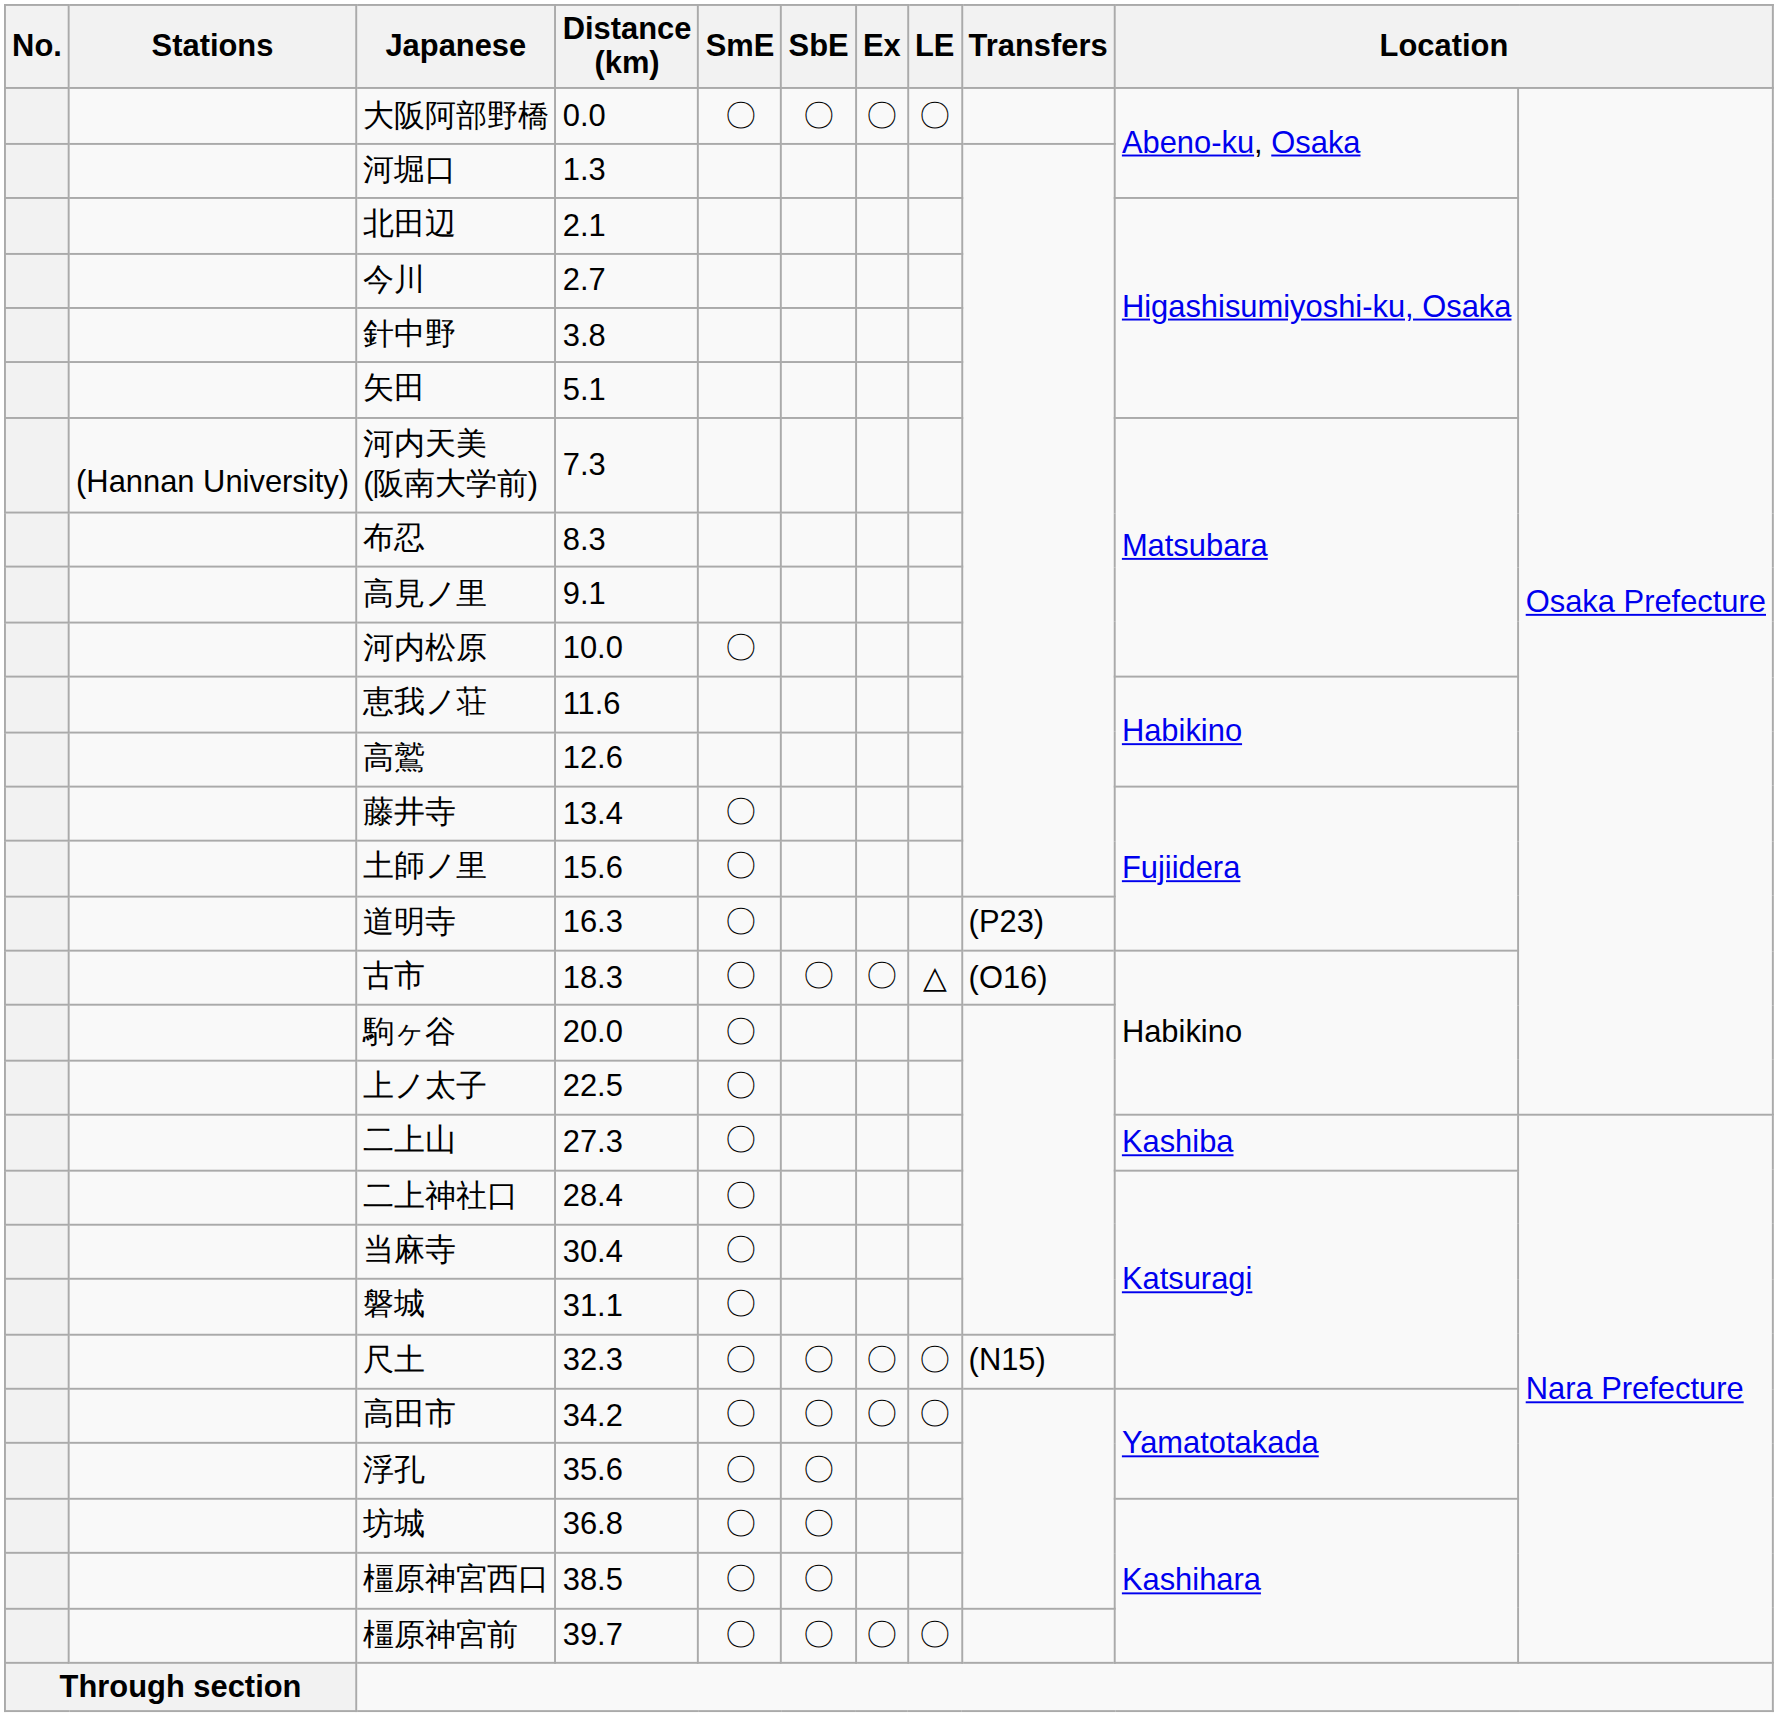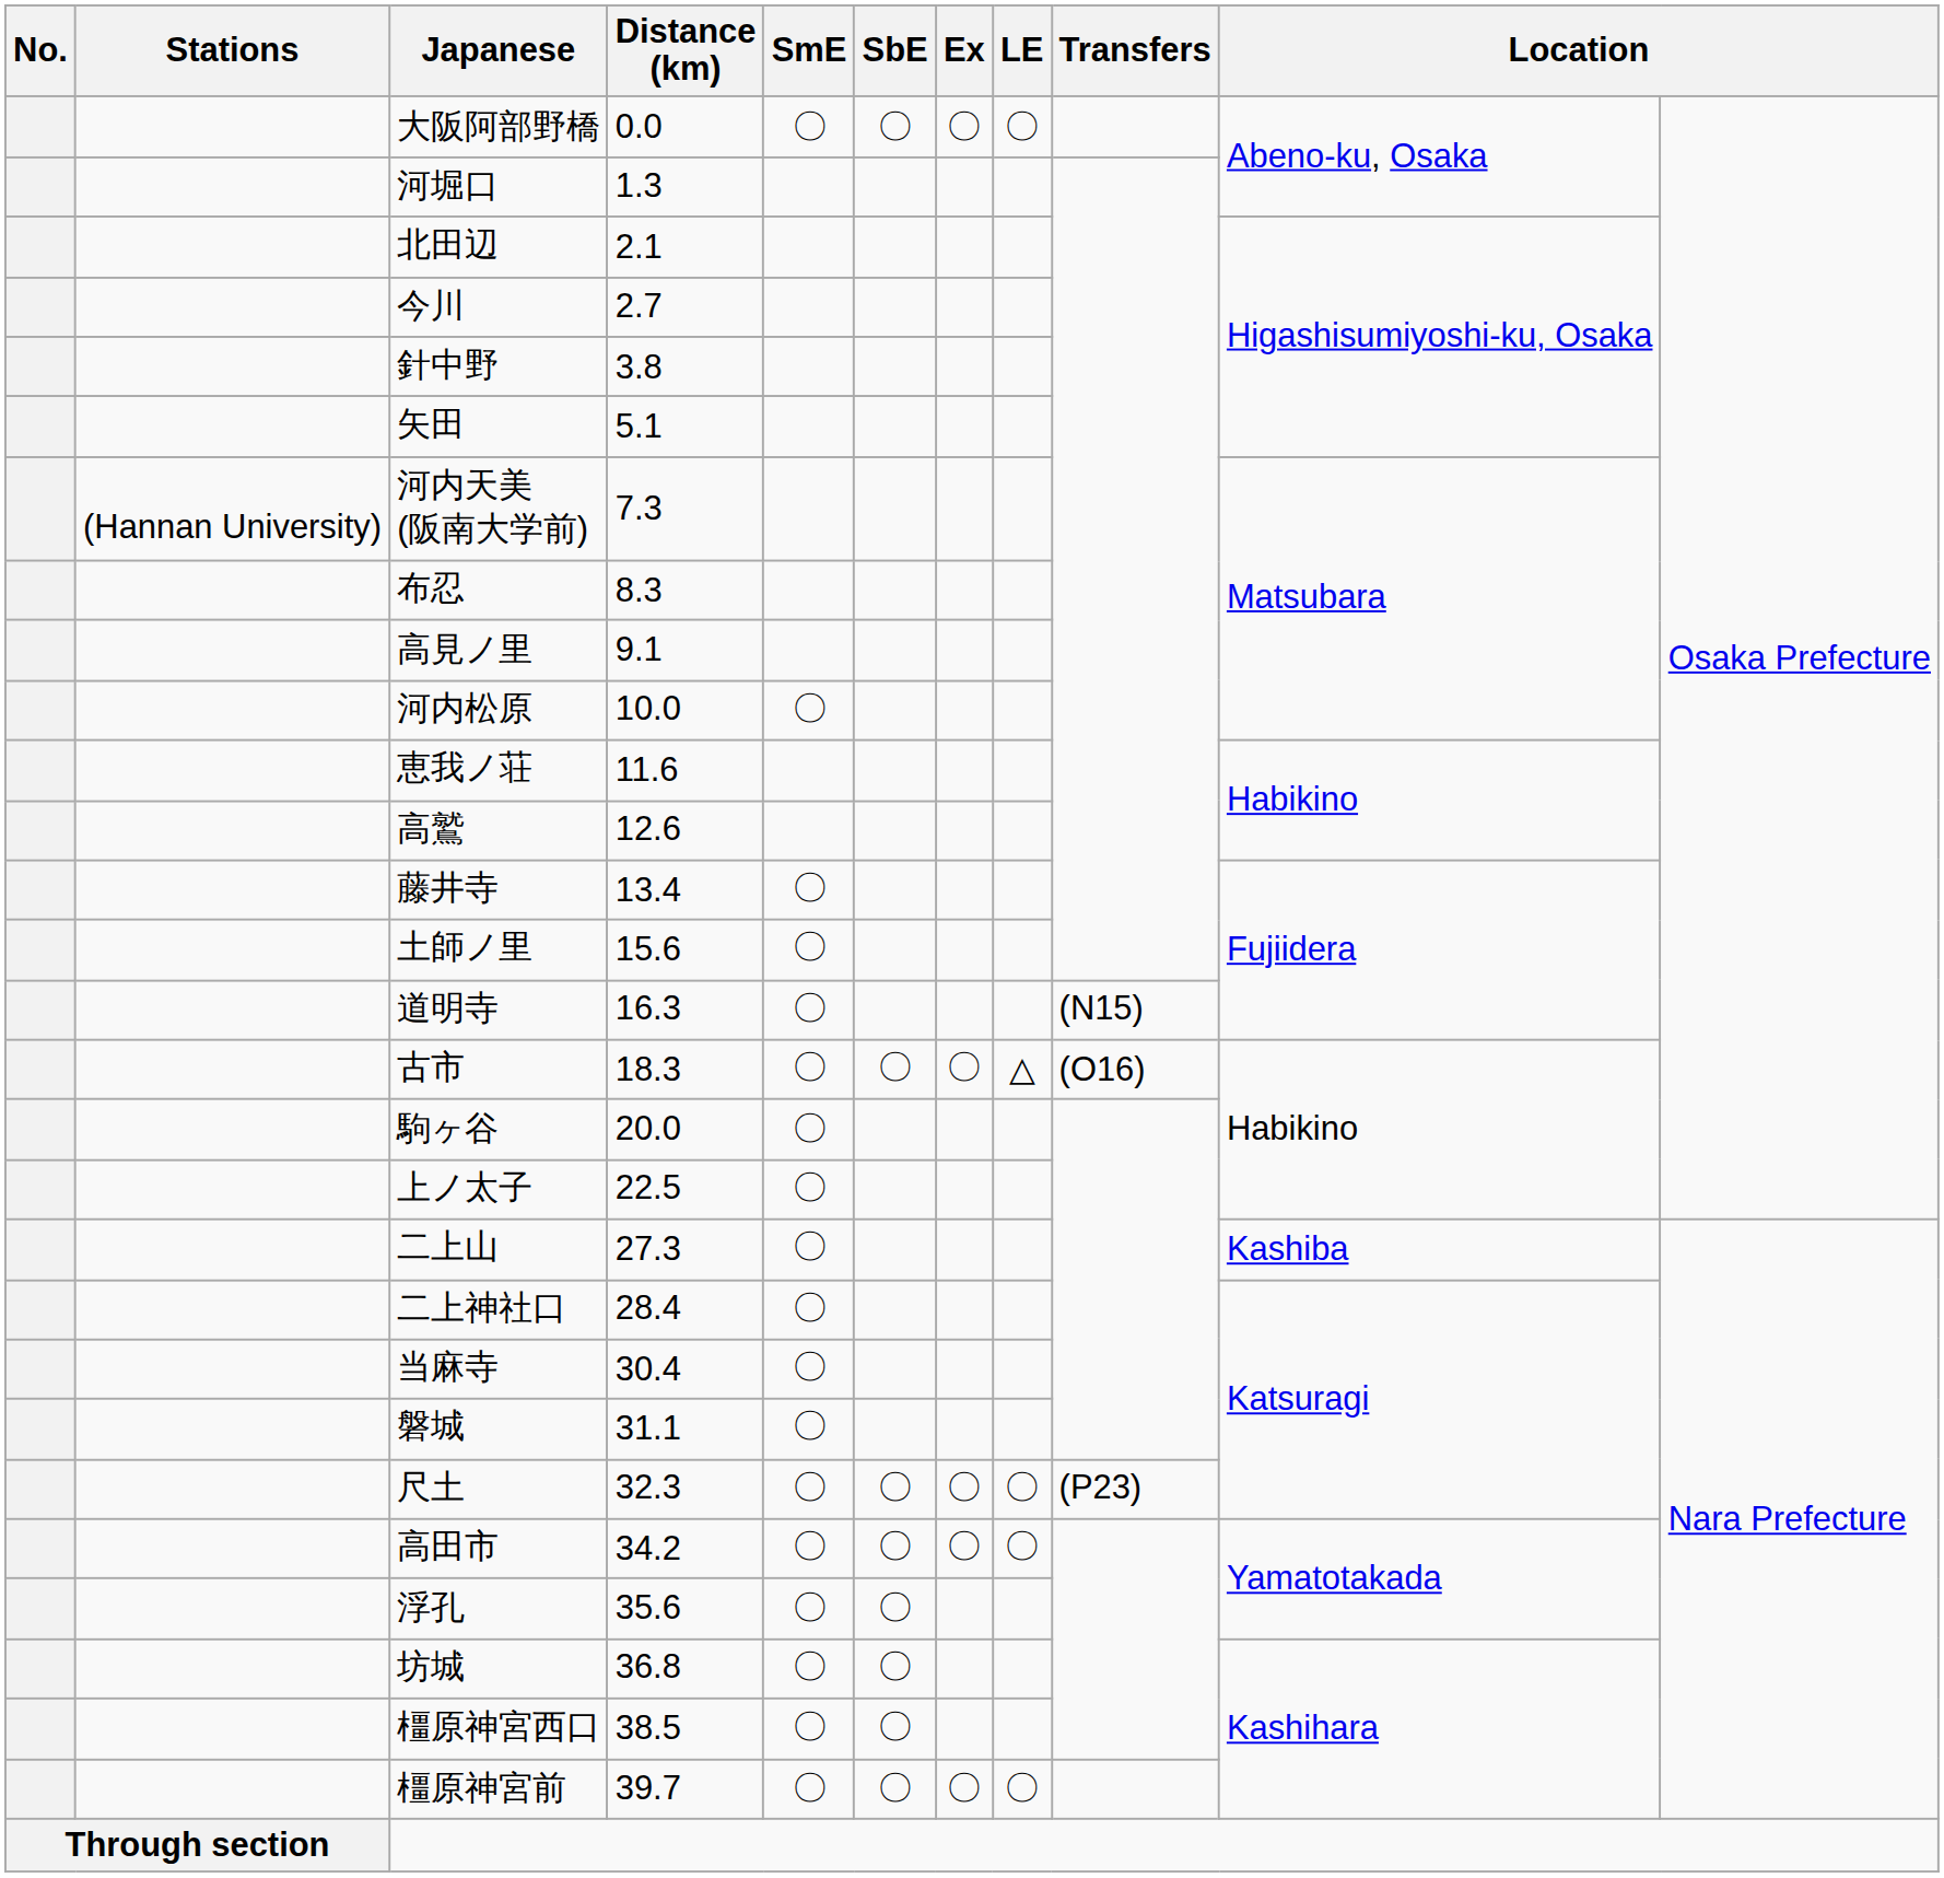道明寺 | Transfers: (P23) -> (N15)
尺土 | Transfers: (N15) -> (P23)
